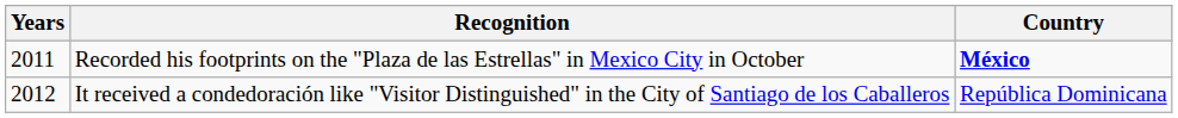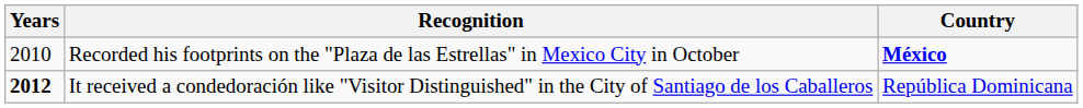row 2 | Years: 2011 -> 2010
row 3 | Years: normal -> bold
